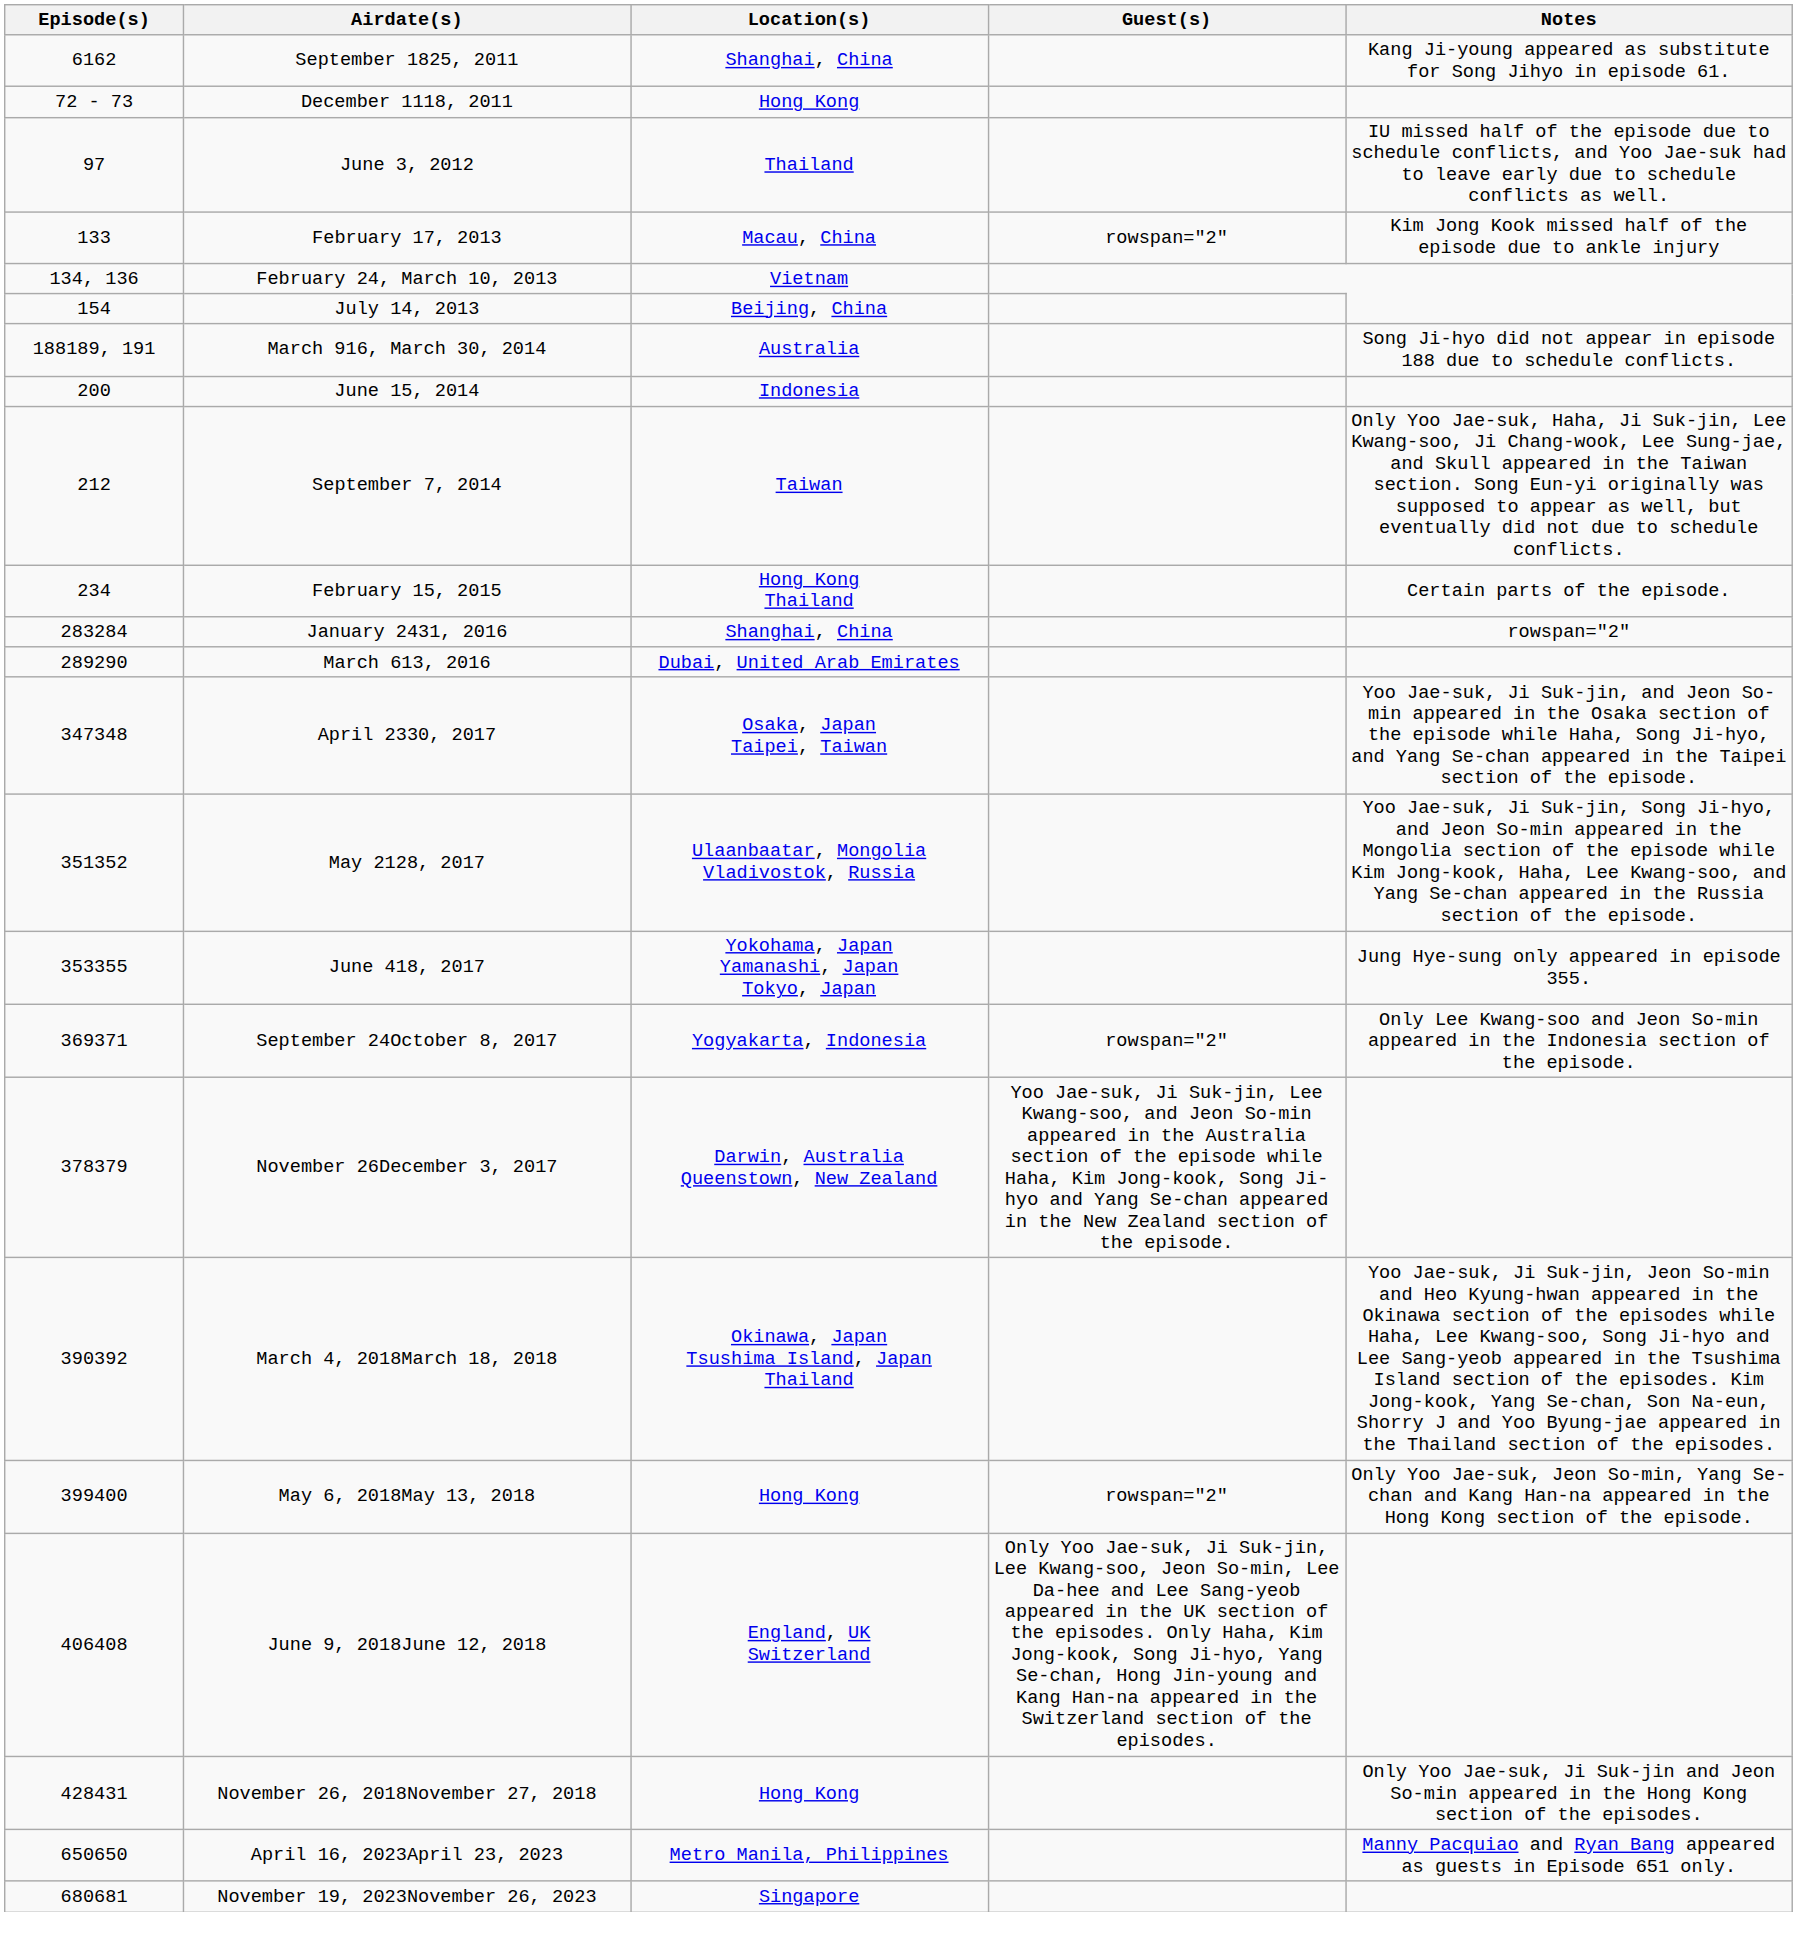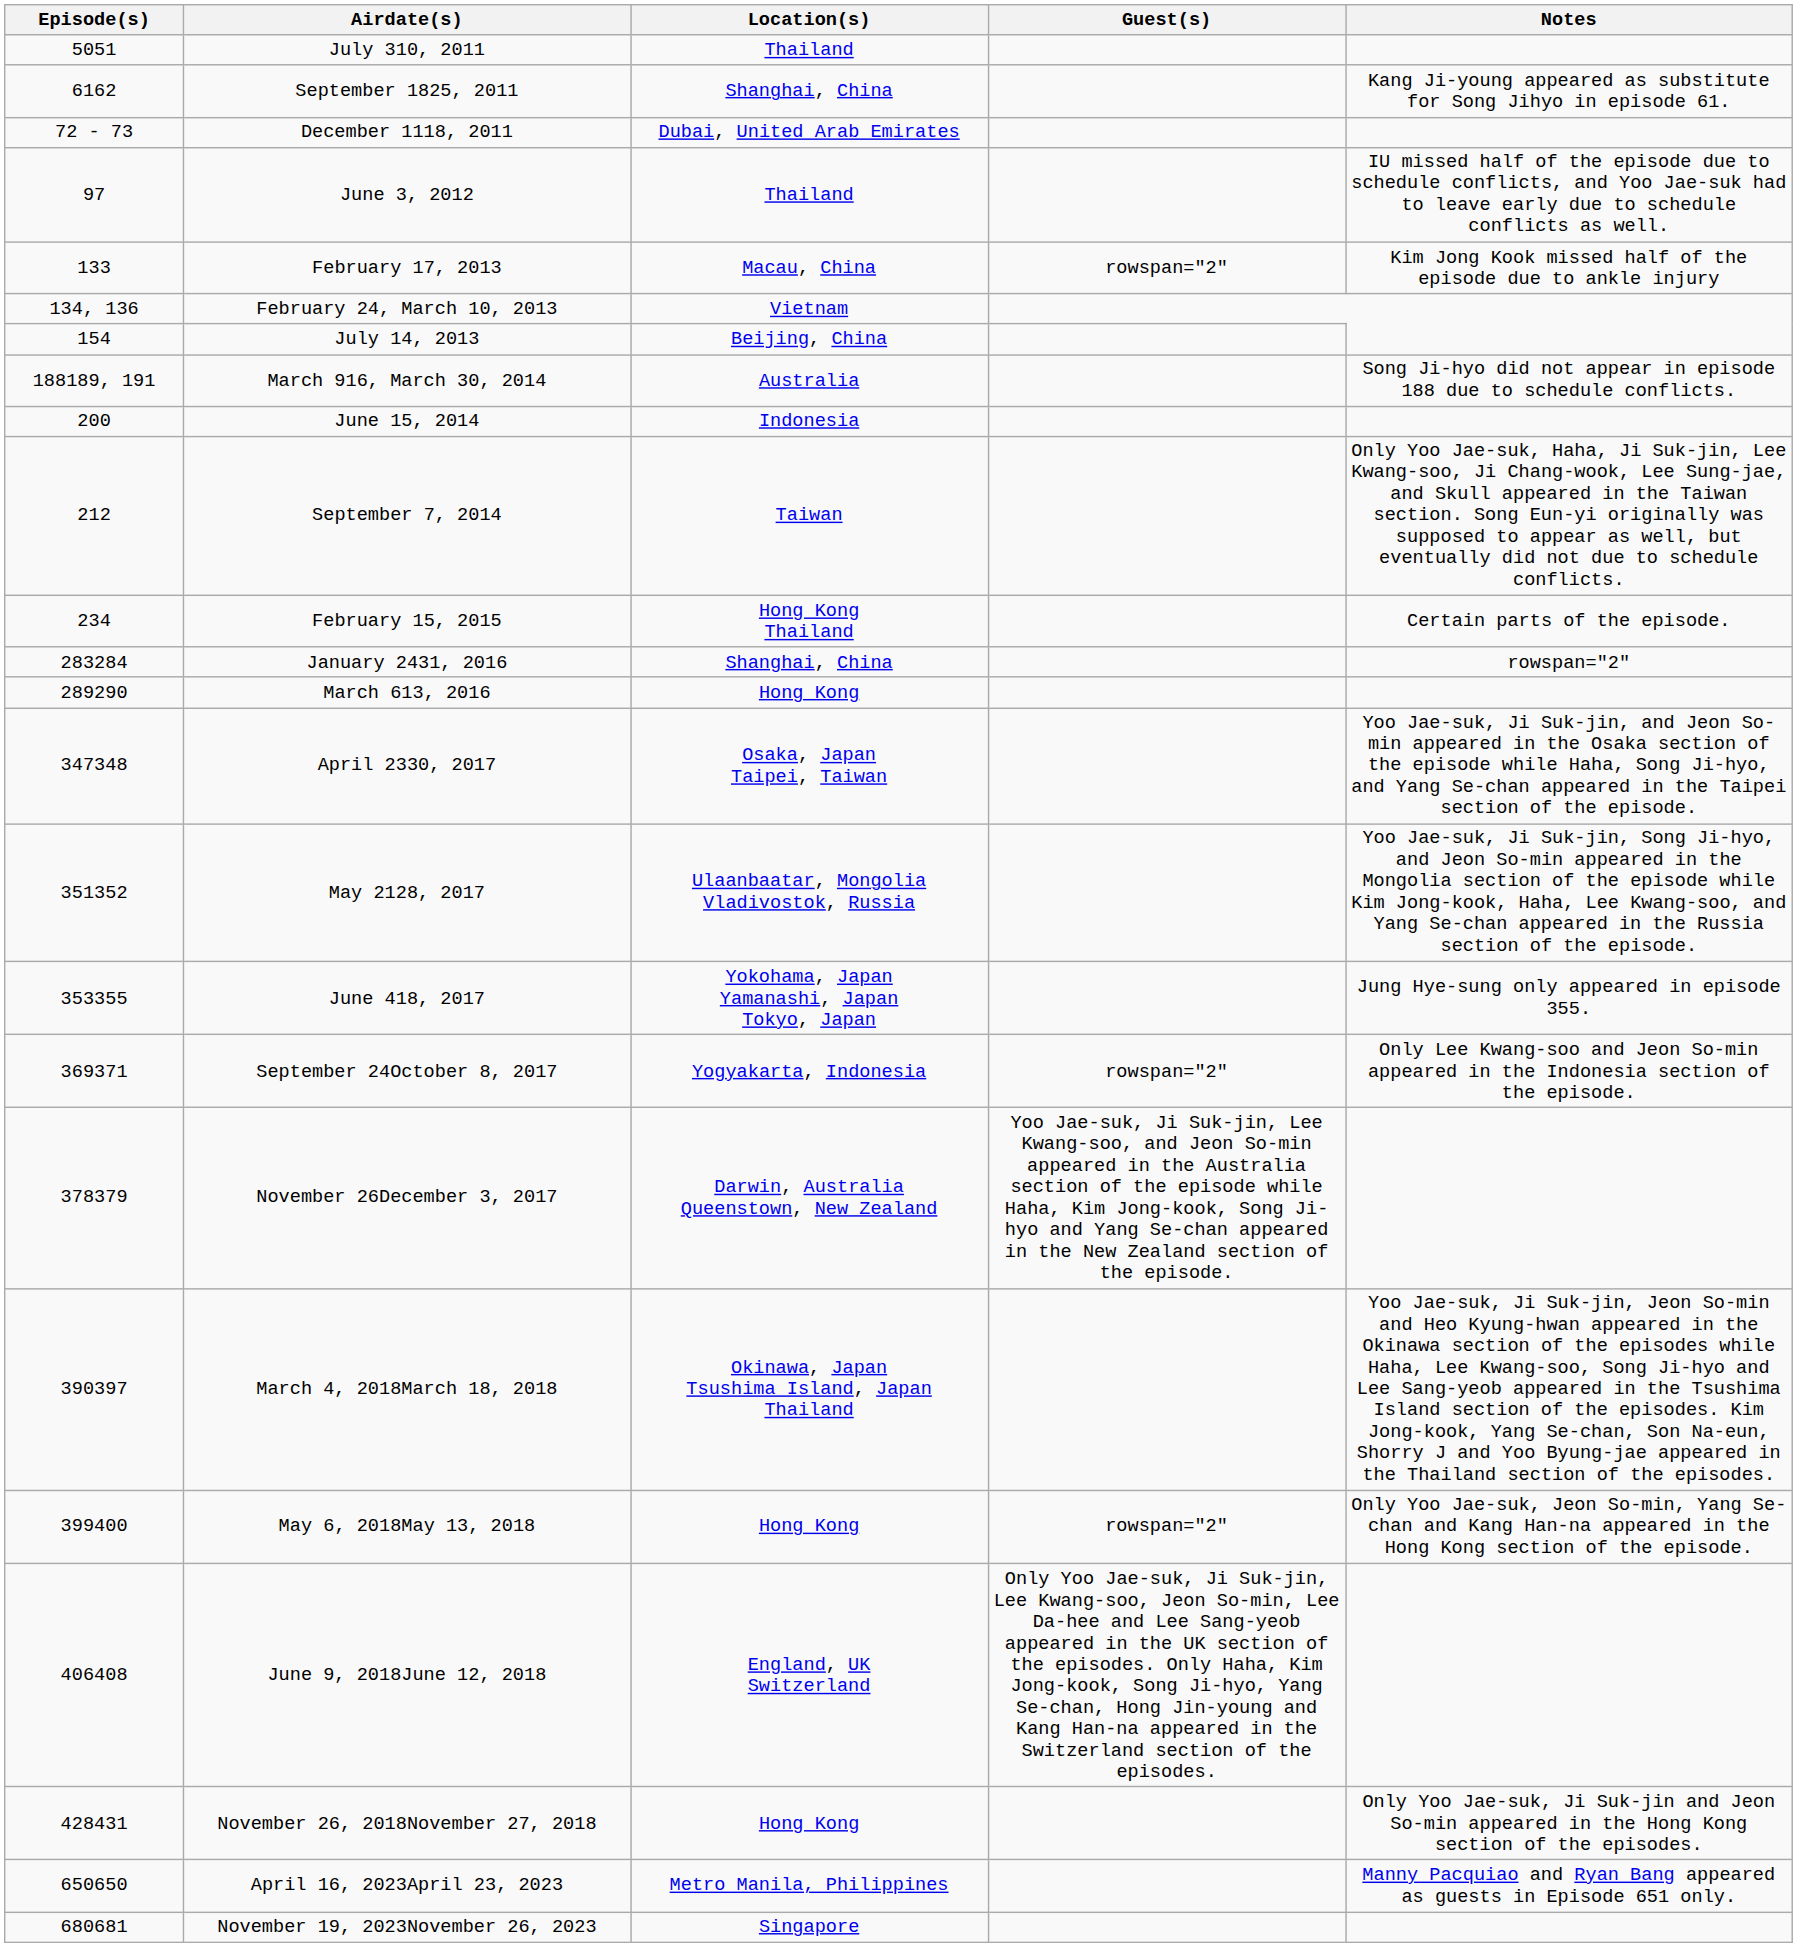+ row: 5051 | July 310, 2011 | Thailand
December 1118, 2011 | Location(s): Hong Kong -> Dubai, United Arab Emirates
March 613, 2016 | Location(s): Dubai, United Arab Emirates -> Hong Kong
March 4, 2018March 18, 2018 | Episode(s): 390392 -> 390397
